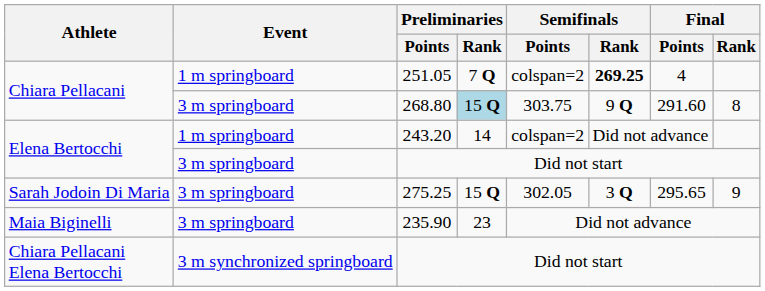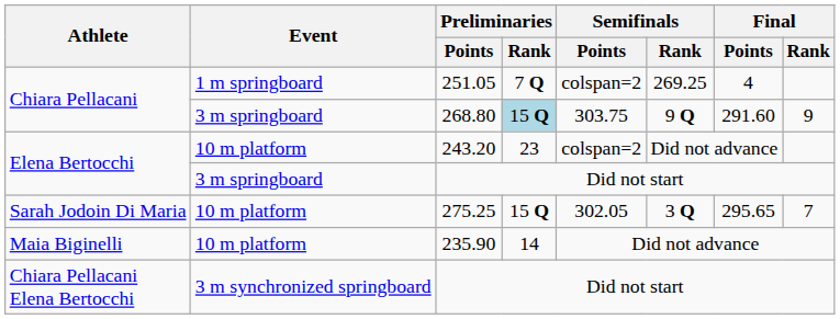251.05 | Semifinals / Rank: bold -> normal
268.80 | Final / Rank: 8 -> 9
243.20 | Event: 1 m springboard -> 10 m platform
243.20 | Preliminaries / Rank: 14 -> 23
275.25 | Event: 3 m springboard -> 10 m platform
275.25 | Final / Rank: 9 -> 7
235.90 | Event: 3 m springboard -> 10 m platform
235.90 | Preliminaries / Rank: 23 -> 14
